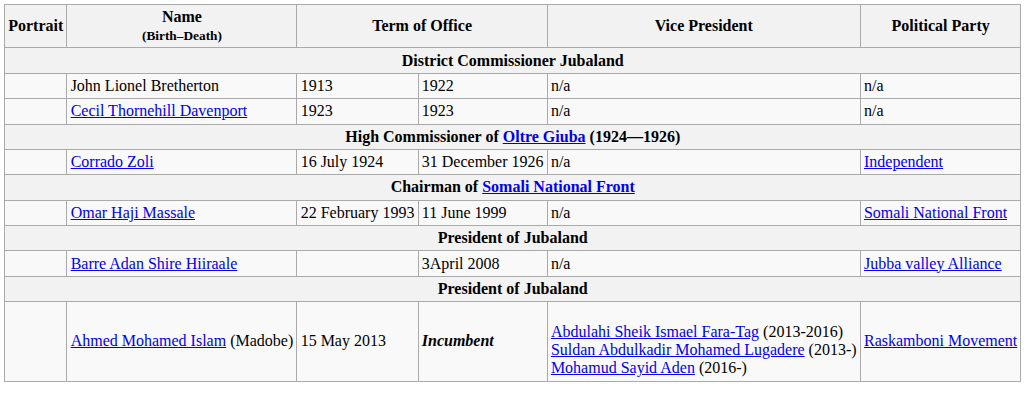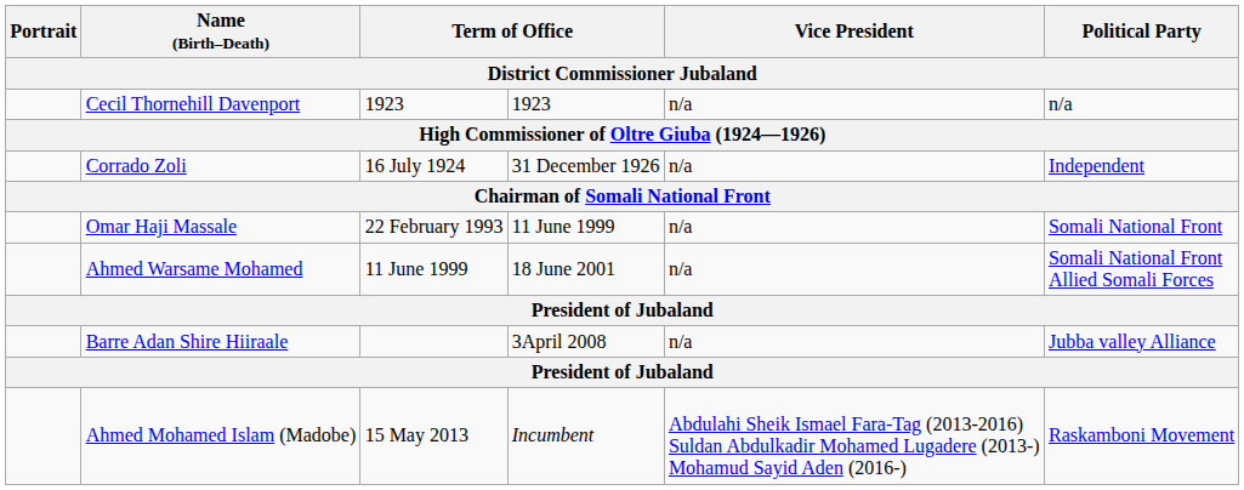- row: John Lionel Bretherton | 1913 | 1922 | n/a | n/a
+ row: Ahmed Warsame Mohamed | 11 June 1999 | 18 June 2001 | n/a | Somali National Front Allied Somali Forces
Ahmed Mohamed Islam (Madobe) | column 4: bold -> normal
